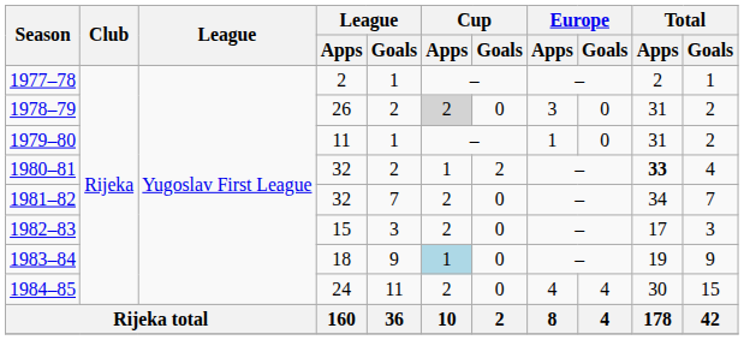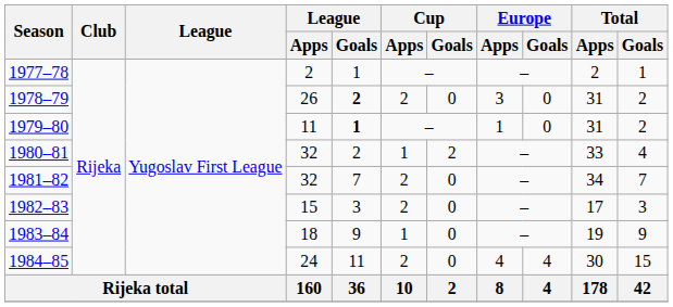1978–79 | League / Goals: normal -> bold
1978–79 | Cup / Apps: lightgrey background -> no background
1979–80 | League / Goals: normal -> bold
1980–81 | Total / Apps: bold -> normal
1983–84 | Cup / Apps: lightblue background -> no background
